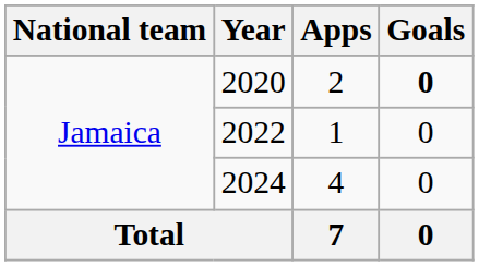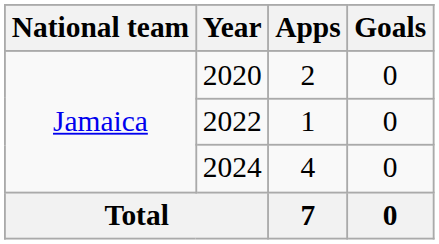2020 | Goals: bold -> normal
